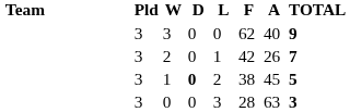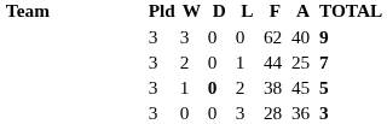row 3 | column 6: 42 -> 44
row 3 | column 7: 26 -> 25
row 5 | column 7: 63 -> 36
